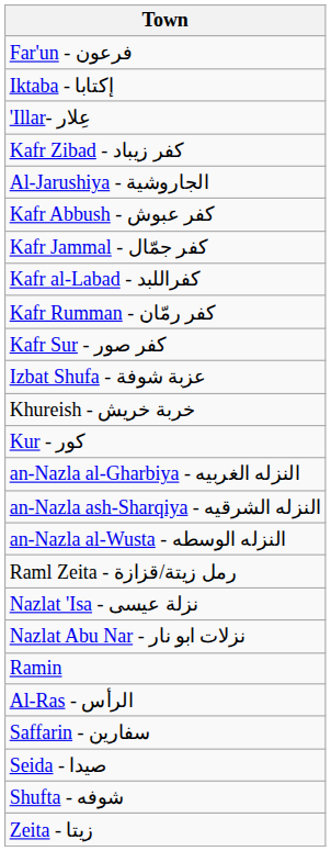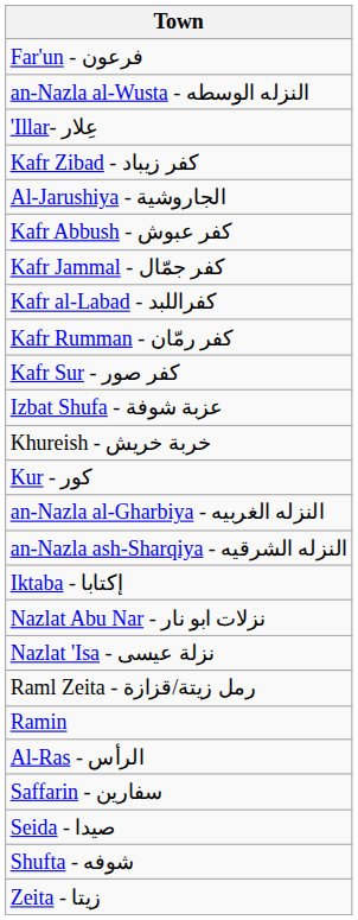row 3 | column 1: Iktaba - إكتابا -> an-Nazla al-Wusta - النزله الوسطه
row 17 | column 1: an-Nazla al-Wusta - النزله الوسطه -> Iktaba - إكتابا
row 18 | column 1: Raml Zeita - رمل زيتة/قزازة -> Nazlat Abu Nar - نزلات ابو نار
row 20 | column 1: Nazlat Abu Nar - نزلات ابو نار -> Raml Zeita - رمل زيتة/قزازة
